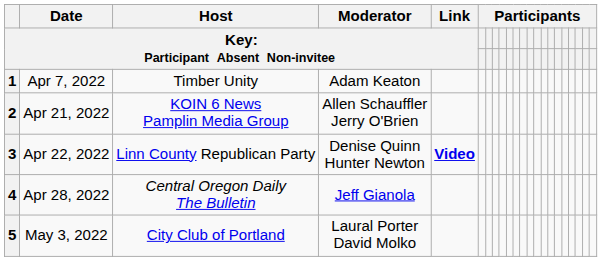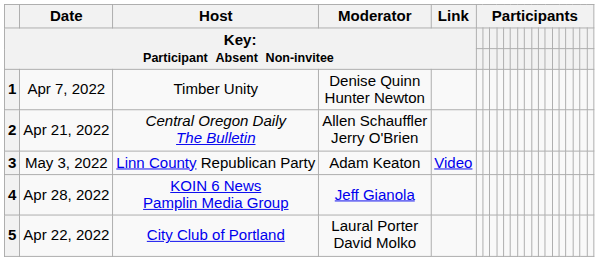1 | column 4: Adam Keaton -> Denise Quinn Hunter Newton
2 | column 3: KOIN 6 News Pamplin Media Group -> Central Oregon Daily The Bulletin
3 | column 2: Apr 22, 2022 -> May 3, 2022
3 | column 4: Denise Quinn Hunter Newton -> Adam Keaton
3 | column 5: bold -> normal
4 | column 3: Central Oregon Daily The Bulletin -> KOIN 6 News Pamplin Media Group
5 | column 2: May 3, 2022 -> Apr 22, 2022
